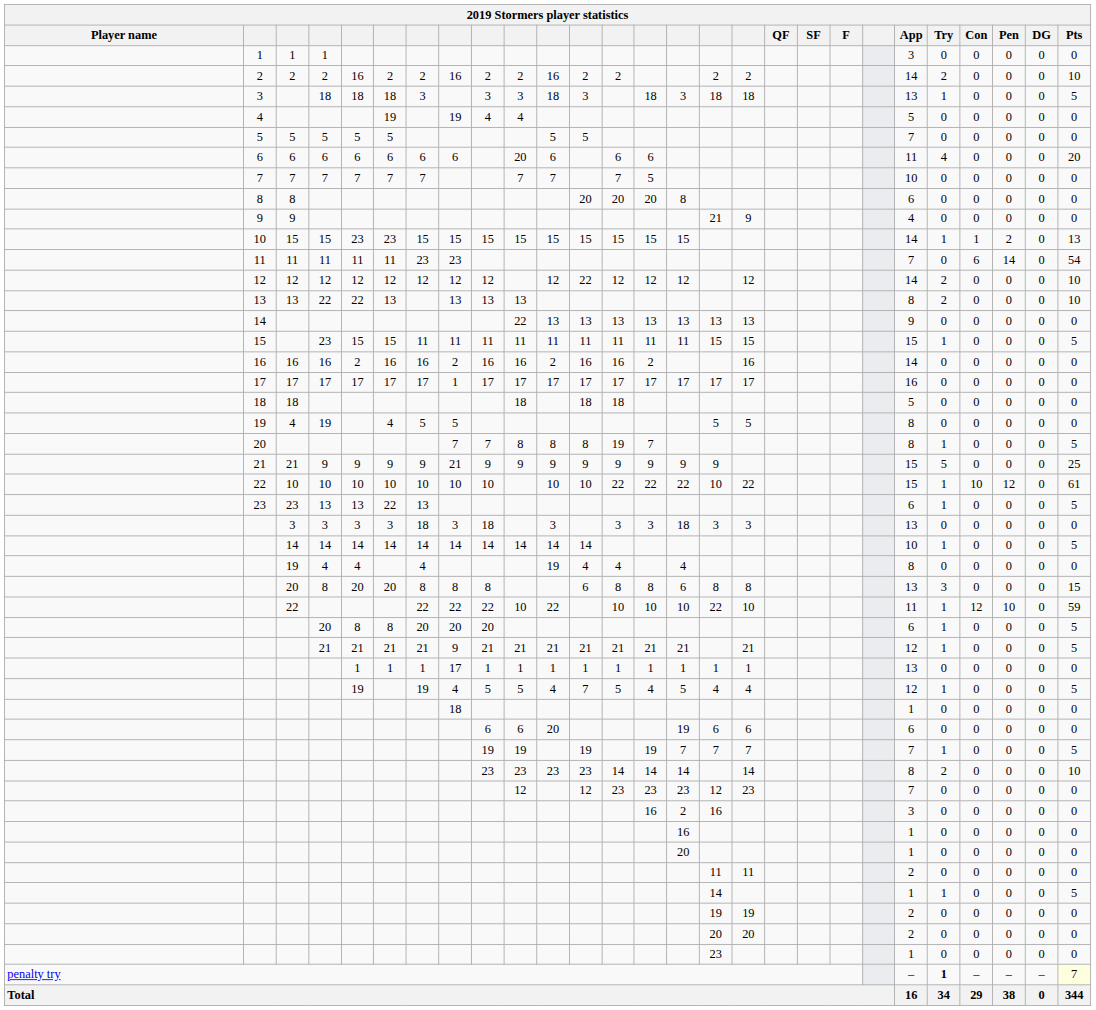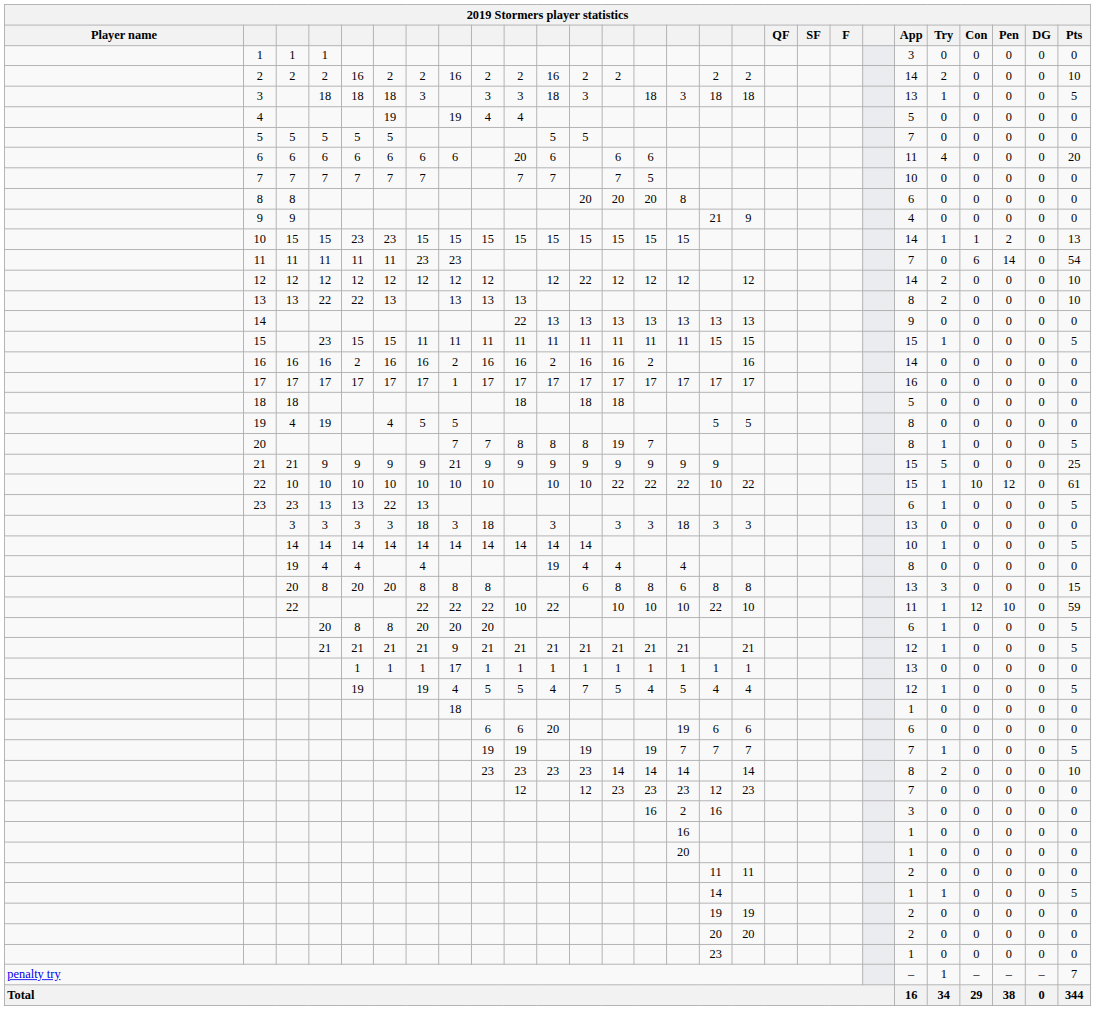penalty try | Try: bold -> normal
penalty try | Pts: lightyellow background -> no background
